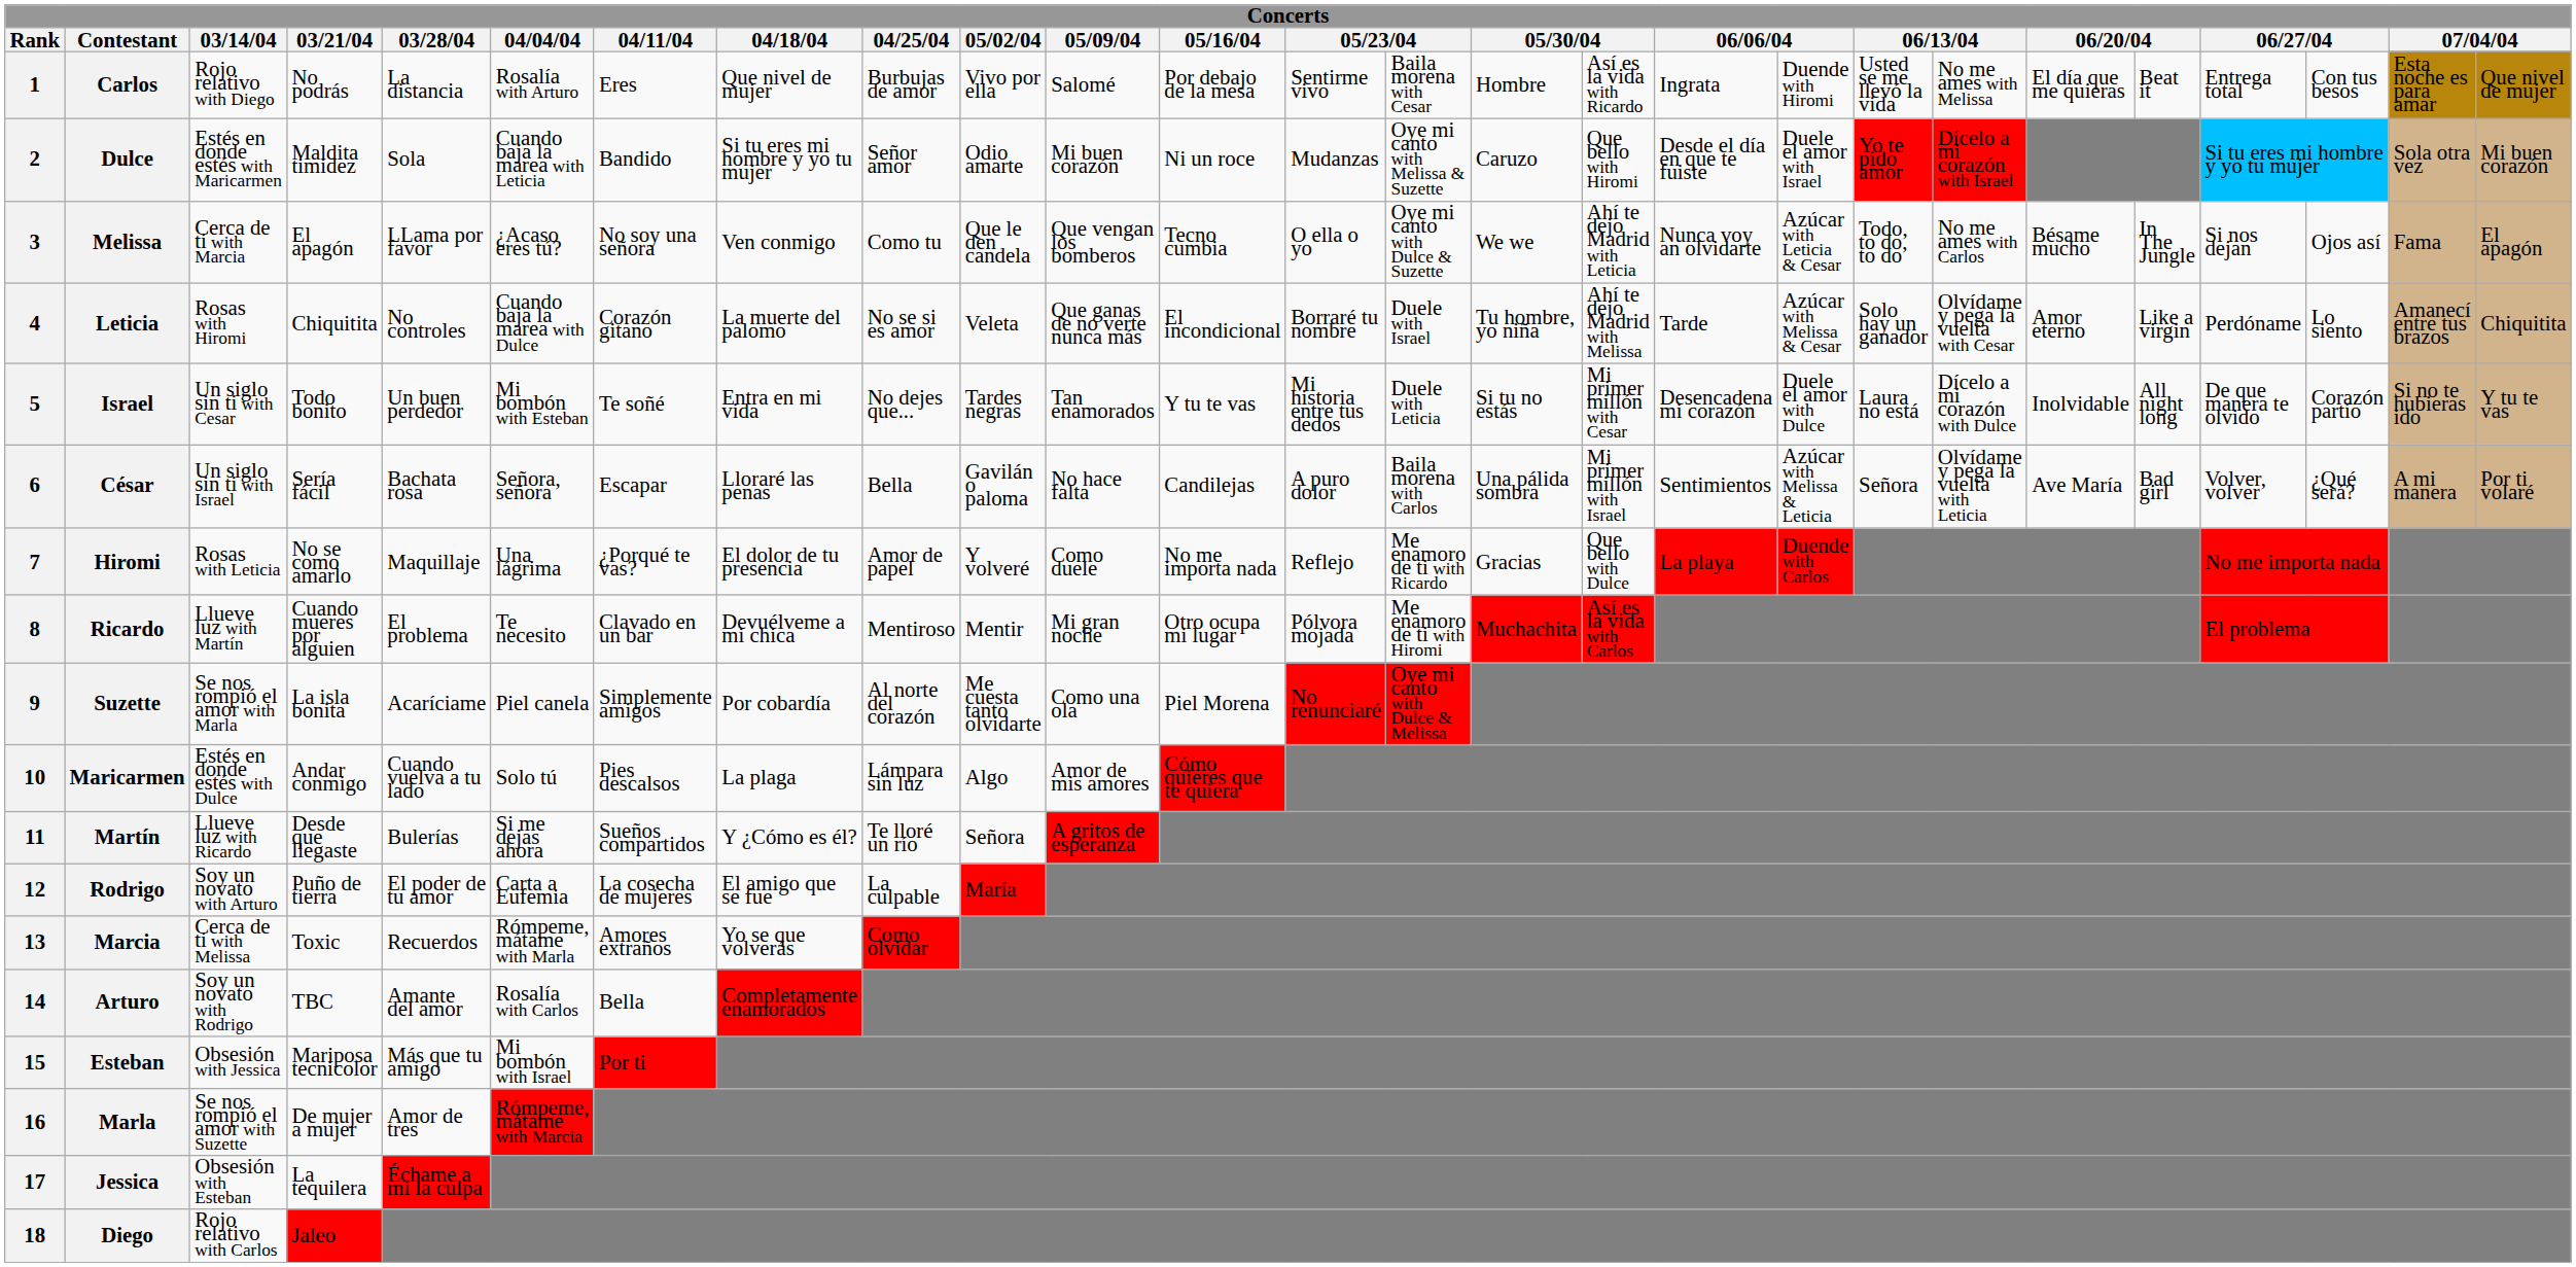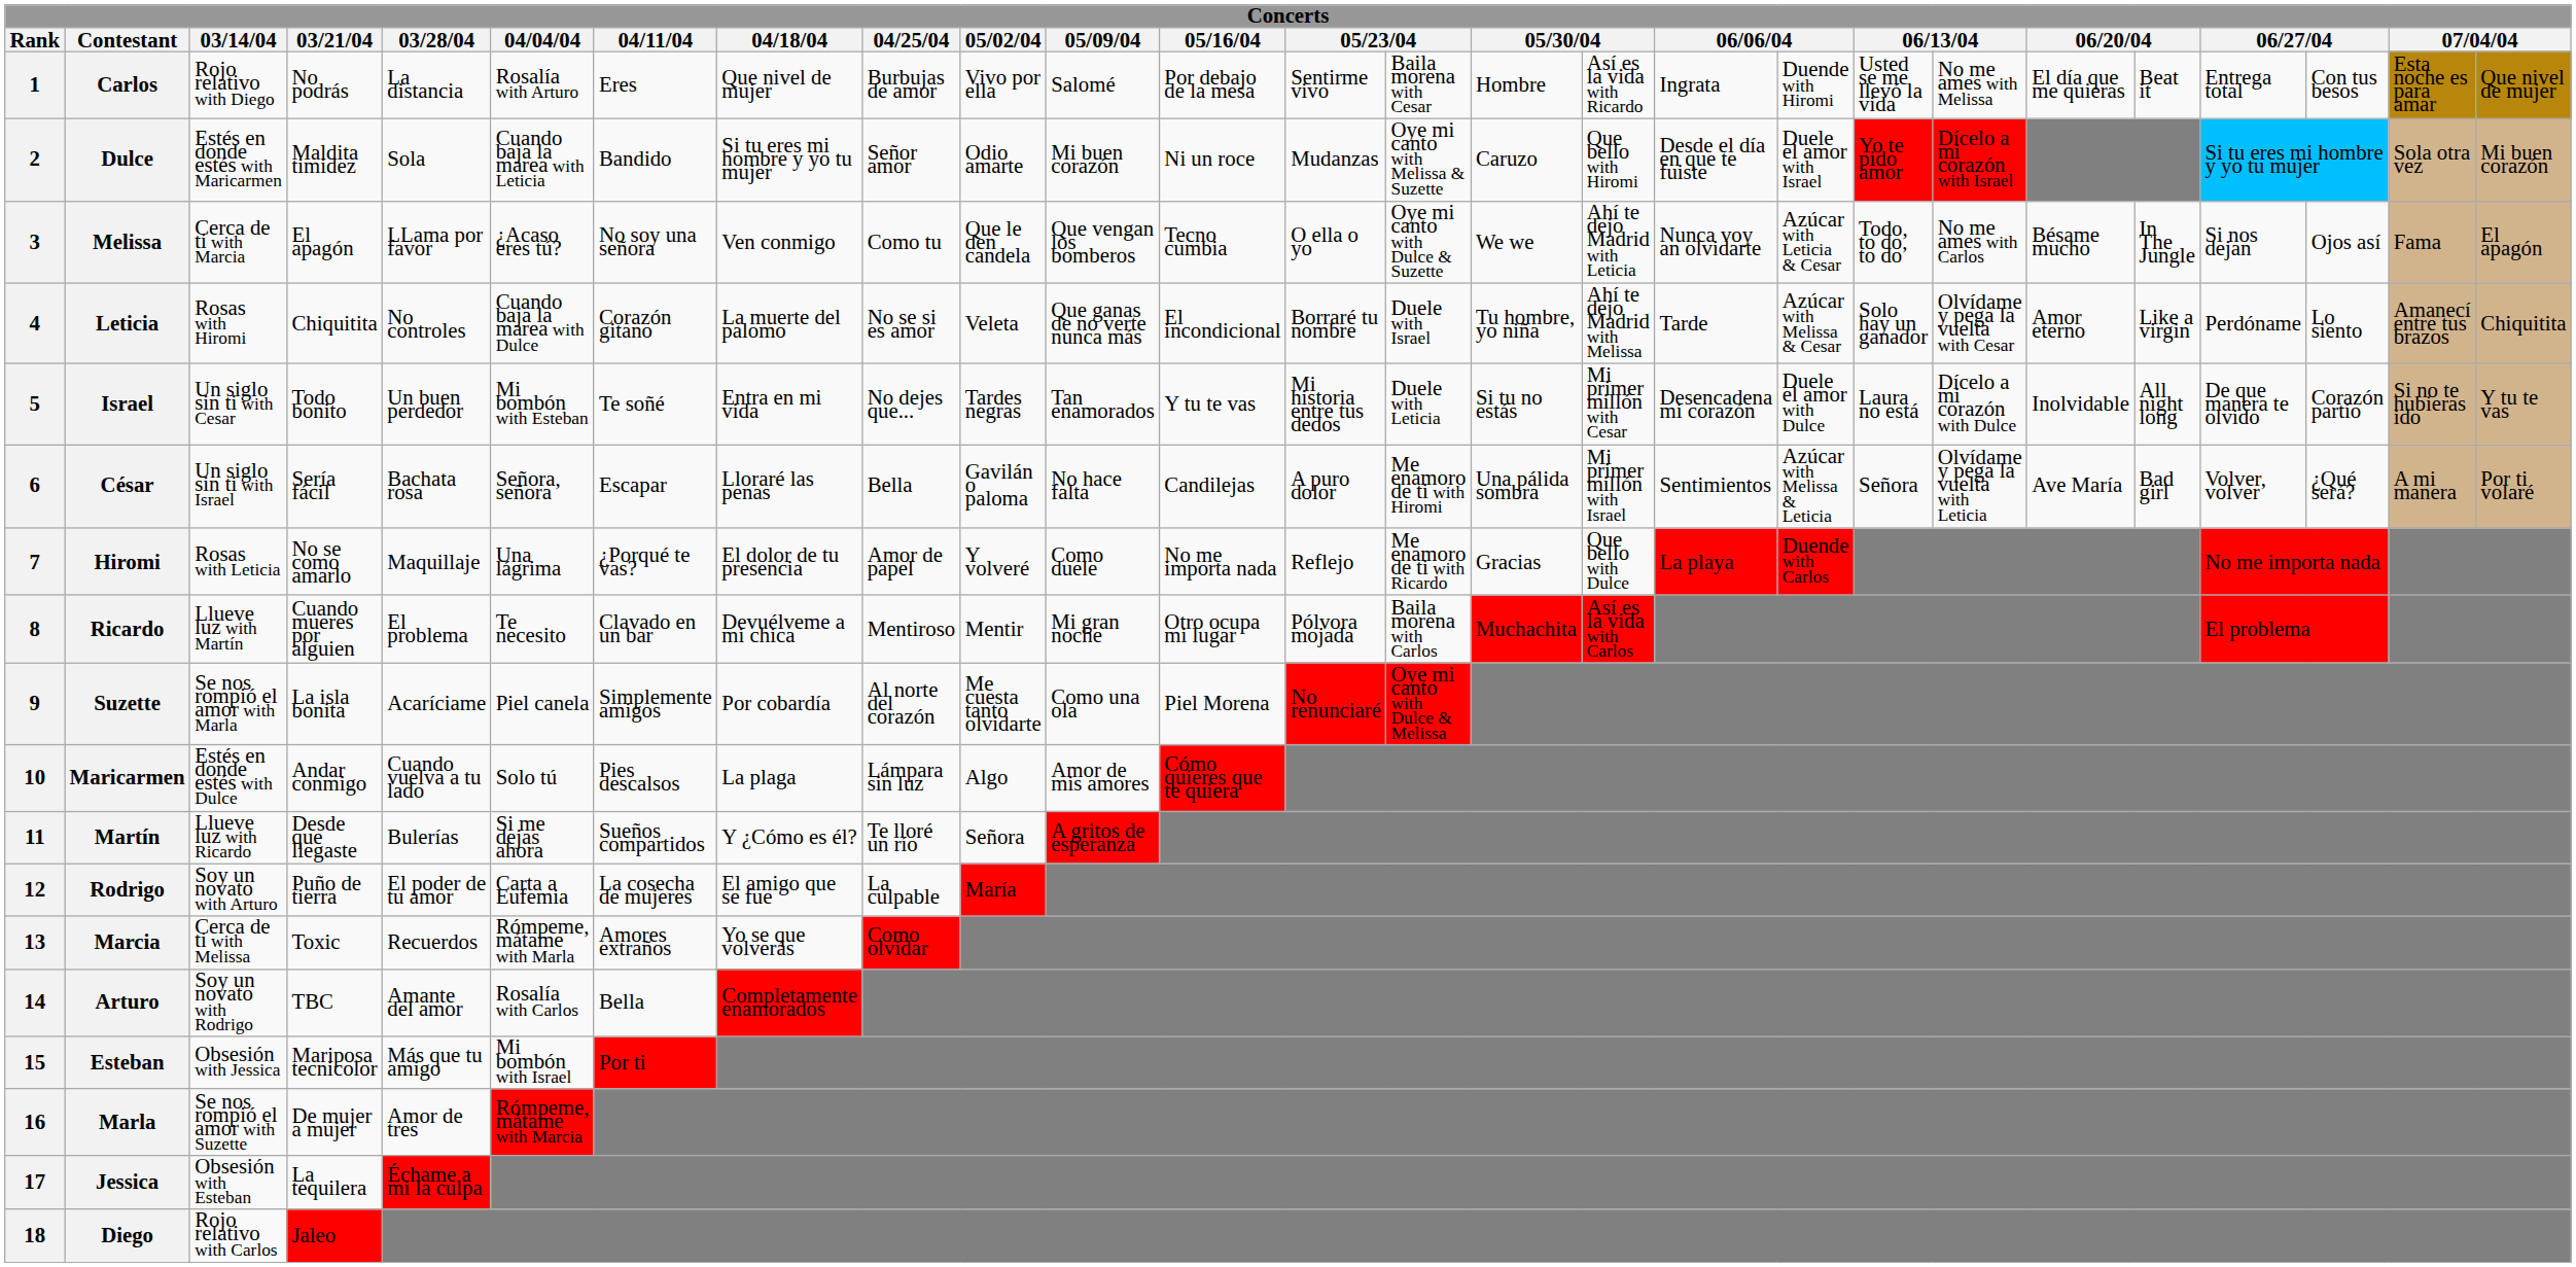César | column 14: Baila morena with Carlos -> Me enamoro de ti with Hiromi
Ricardo | column 14: Me enamoro de ti with Hiromi -> Baila morena with Carlos
